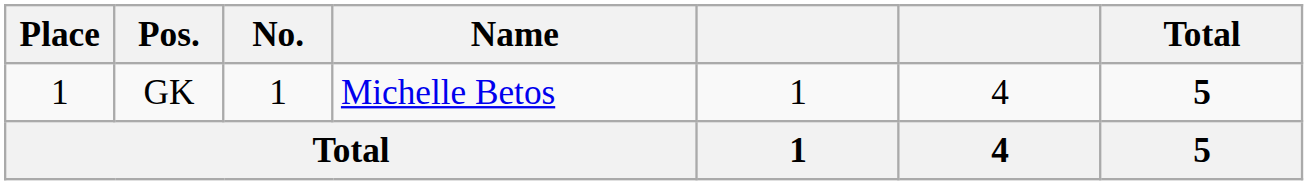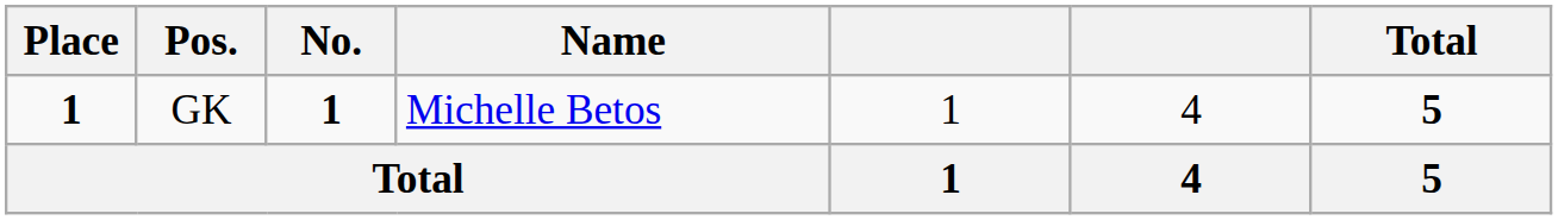GK | Place: normal -> bold
GK | No.: normal -> bold
